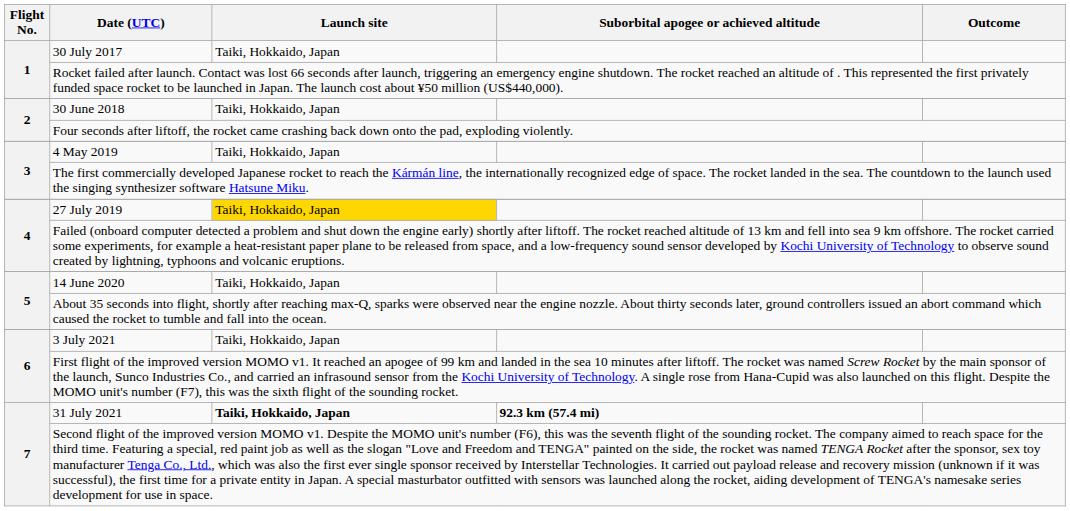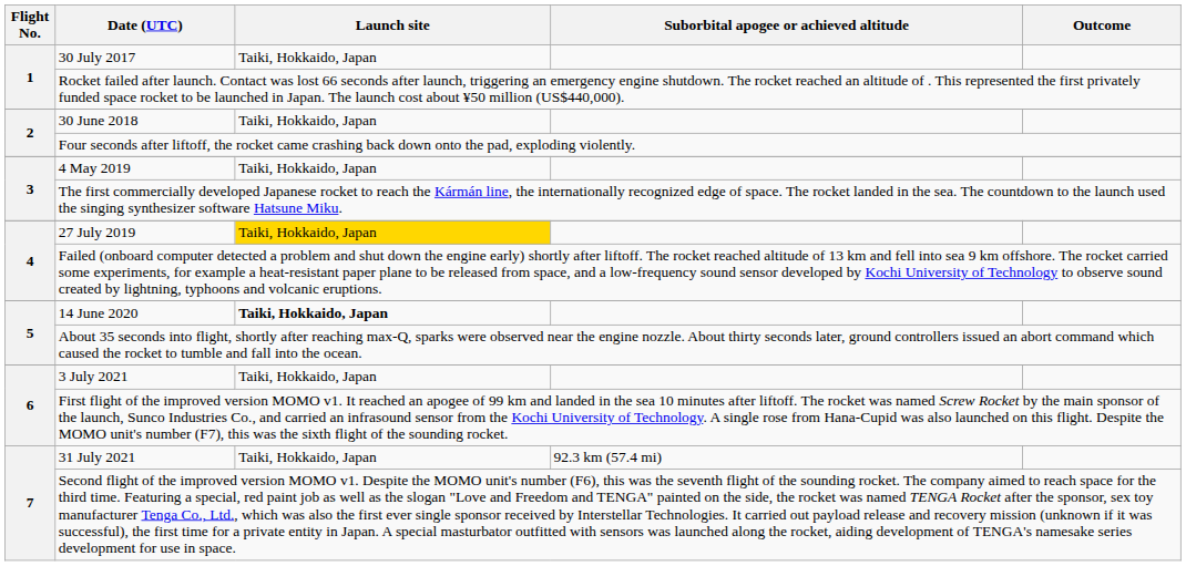14 June 2020 | Launch site: normal -> bold
31 July 2021 | Launch site: bold -> normal
31 July 2021 | Suborbital apogee or achieved altitude: bold -> normal
